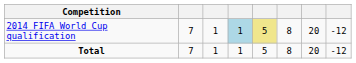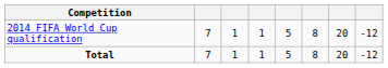2014 FIFA World Cup qualification | column 4: lightblue background -> no background
2014 FIFA World Cup qualification | column 5: khaki background -> no background
